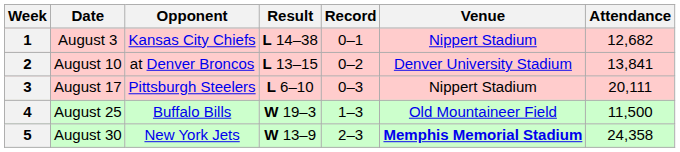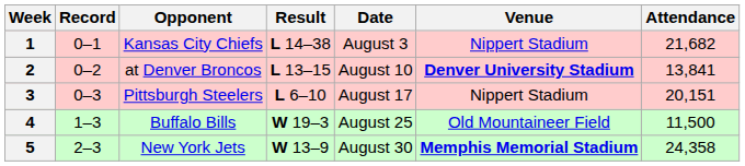columns swapped: Date <-> Record
1 | Attendance: 12,682 -> 21,682
2 | Venue: normal -> bold
3 | Attendance: 20,111 -> 20,151
